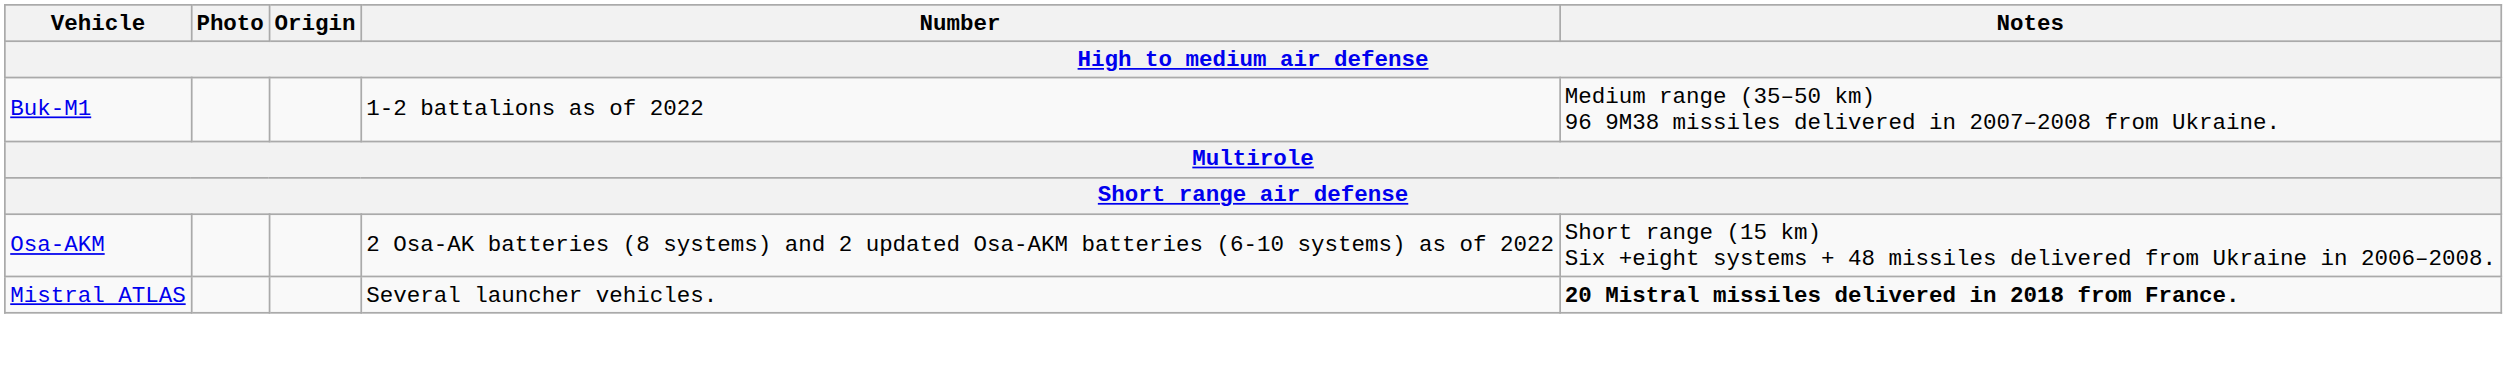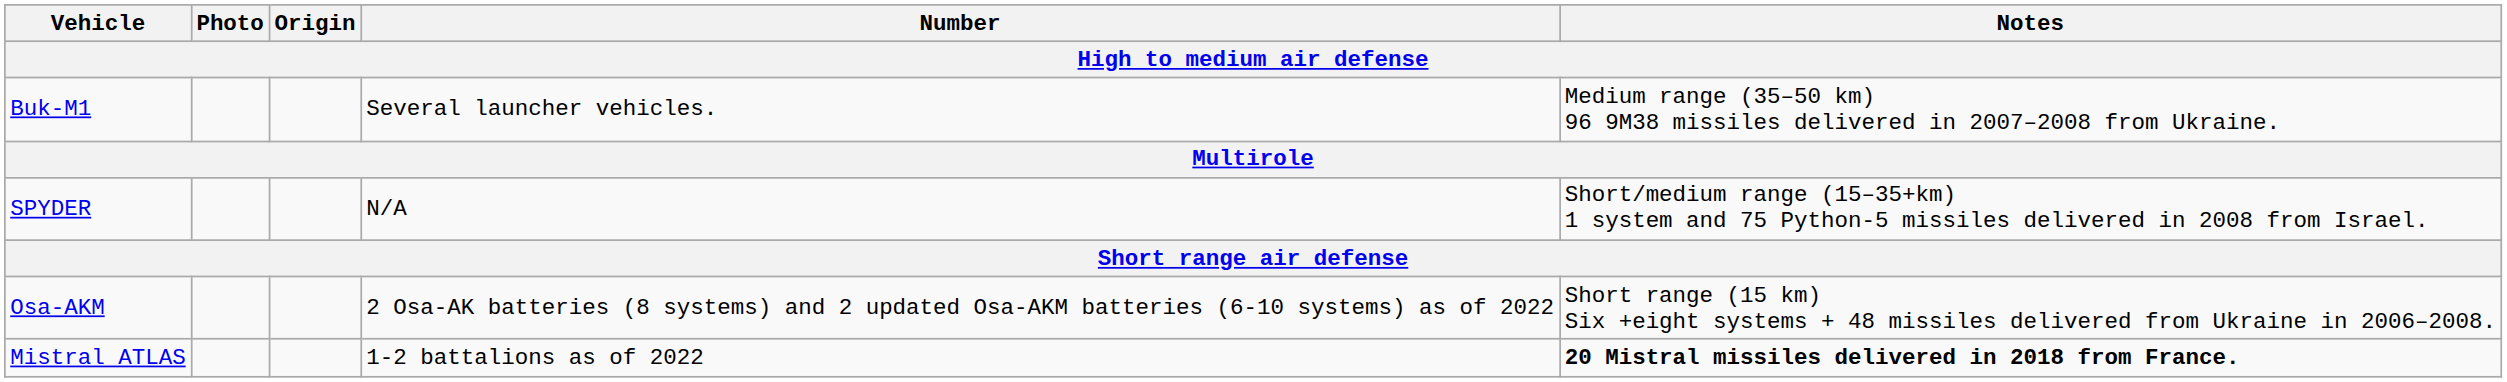Buk-M1 | Number: 1-2 battalions as of 2022 -> Several launcher vehicles.
+ row: SPYDER | N/A | Short/medium range (15–35+km) 1 system and 75 Python-5 missiles delivered in 2008 from Israel.
Mistral ATLAS | Number: Several launcher vehicles. -> 1-2 battalions as of 2022
